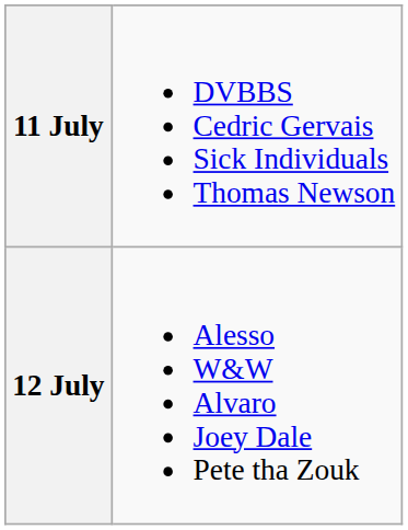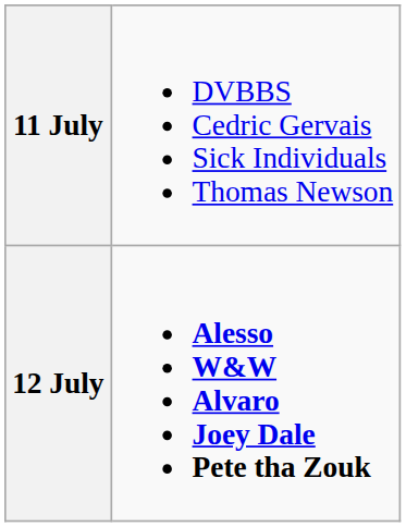12 July | column 2: normal -> bold
